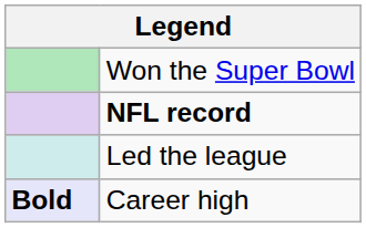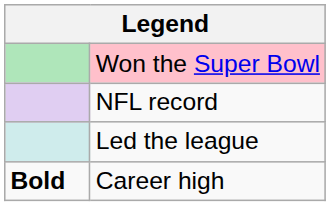Won the Super Bowl | column 2: no background -> pink background
NFL record | column 2: bold -> normal
Career high | column 1: lavender background -> no background
